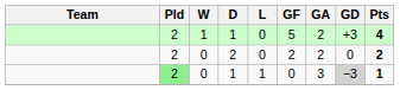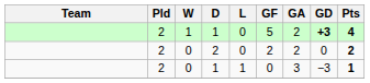row 2 | GD: normal -> bold
row 4 | Pld: lightgreen background -> no background
row 4 | GD: lightgrey background -> no background
